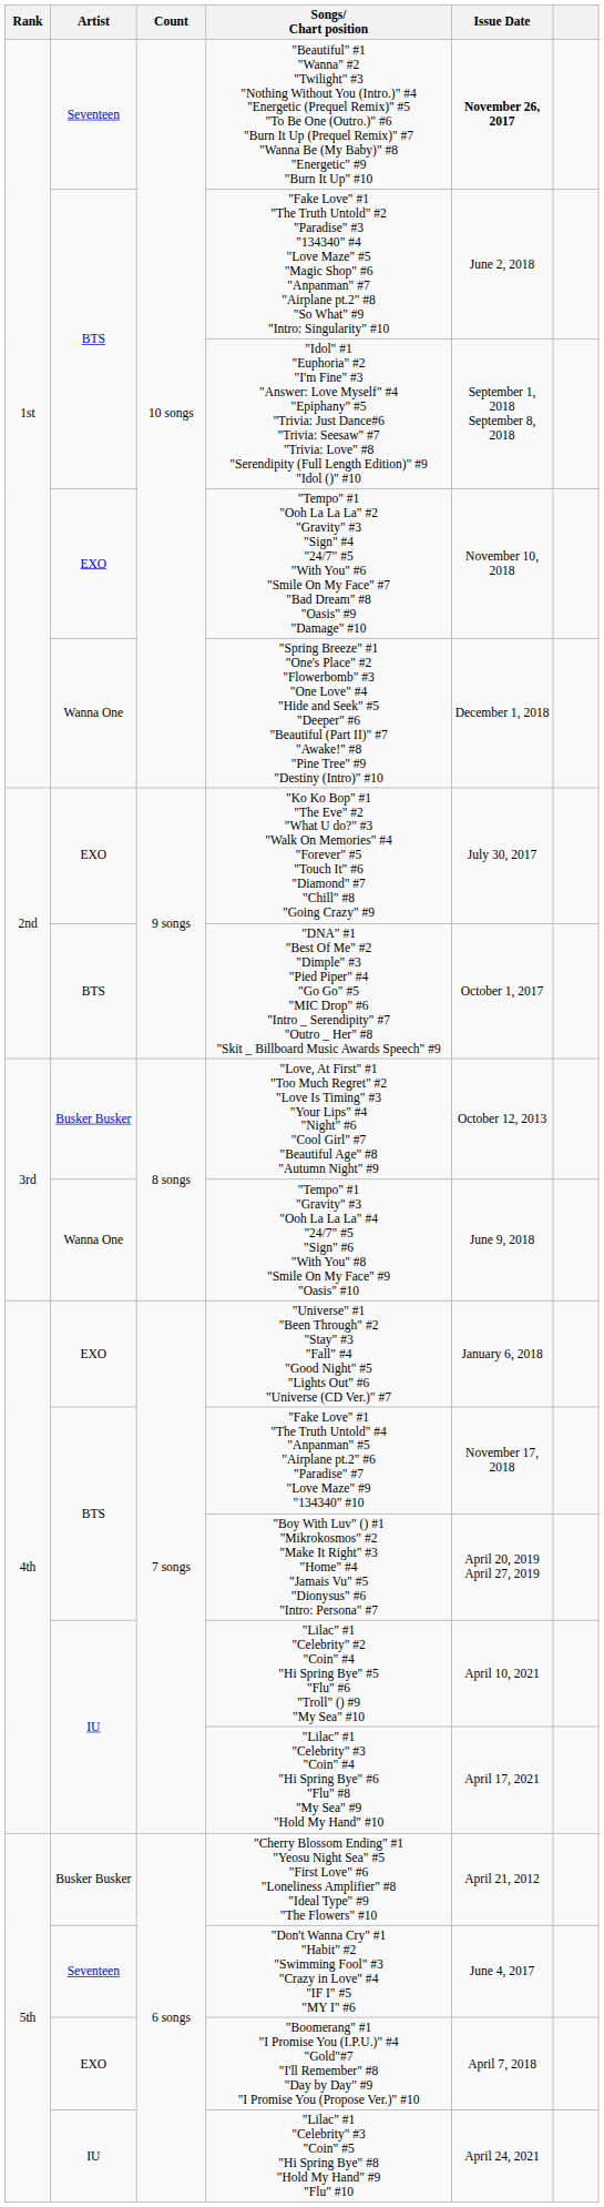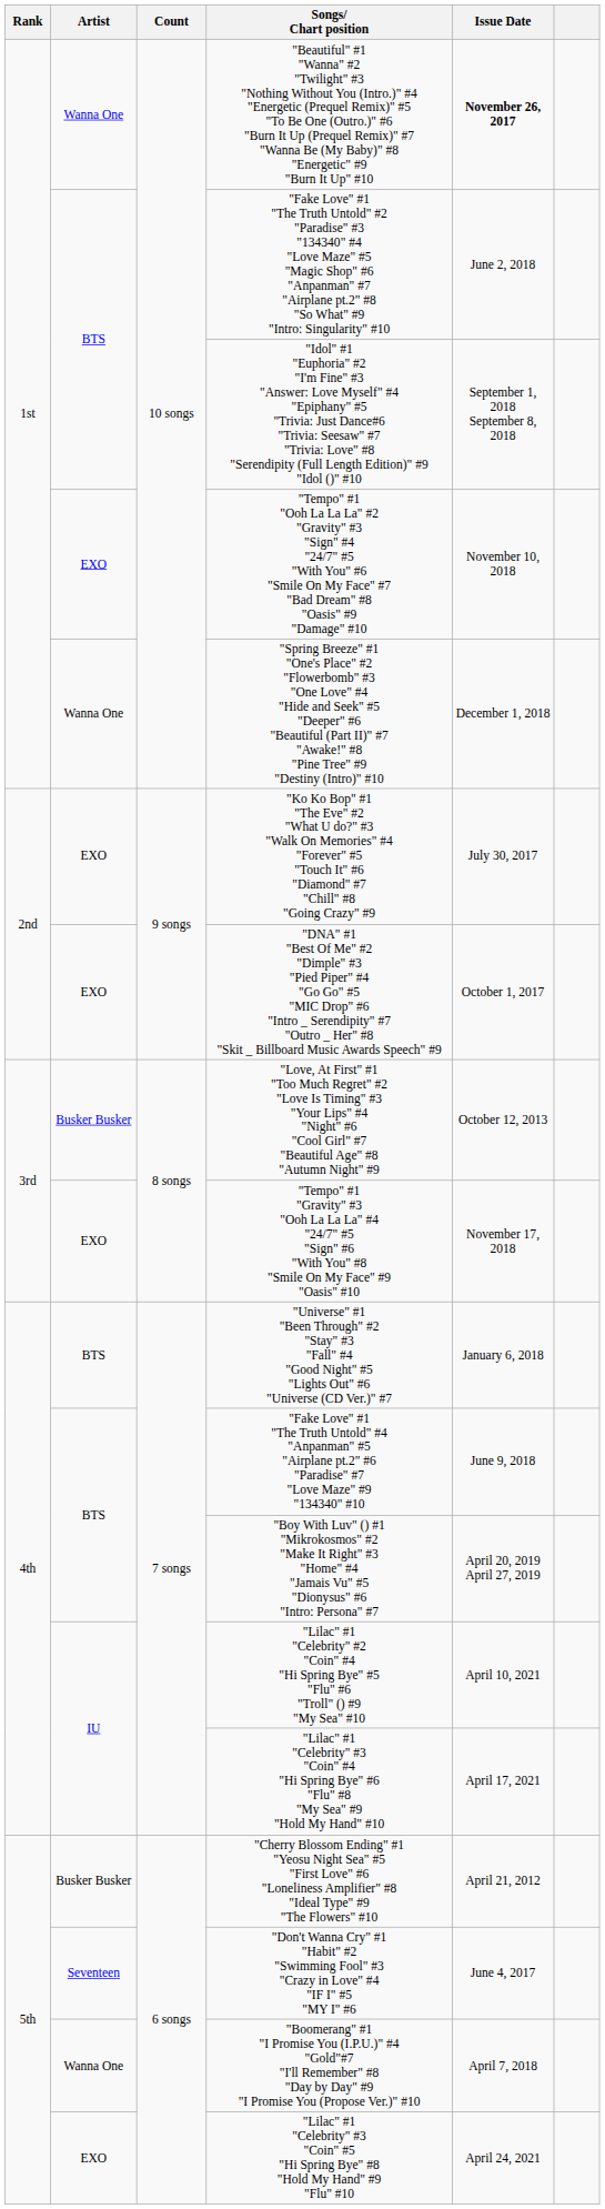row 2 | Artist: Seventeen -> Wanna One
row 8 | Artist: BTS -> EXO
row 10 | Artist: Wanna One -> EXO
row 10 | Issue Date: June 9, 2018 -> November 17, 2018
row 11 | Artist: EXO -> BTS
row 12 | Issue Date: November 17, 2018 -> June 9, 2018
row 18 | Artist: EXO -> Wanna One
row 19 | Artist: IU -> EXO
